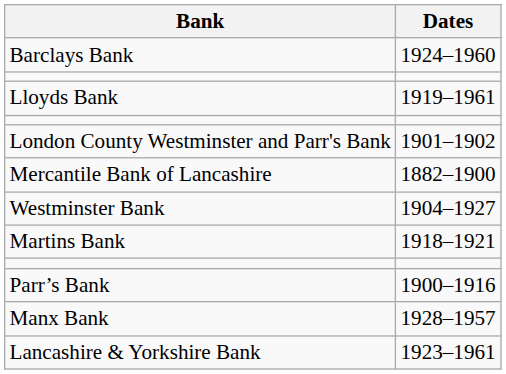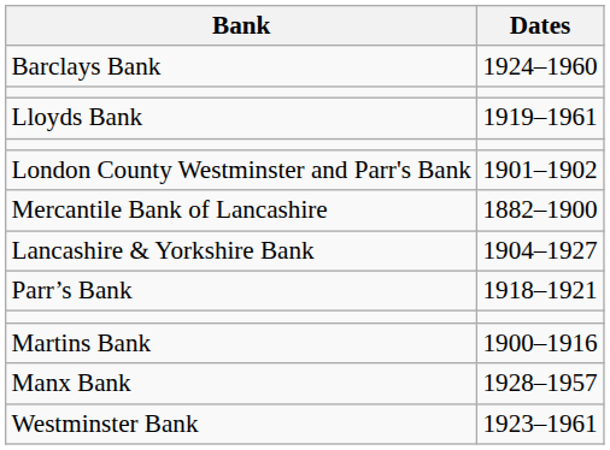row 8 | Bank: Westminster Bank -> Lancashire & Yorkshire Bank
row 9 | Bank: Martins Bank -> Parr’s Bank
row 11 | Bank: Parr’s Bank -> Martins Bank
row 13 | Bank: Lancashire & Yorkshire Bank -> Westminster Bank
